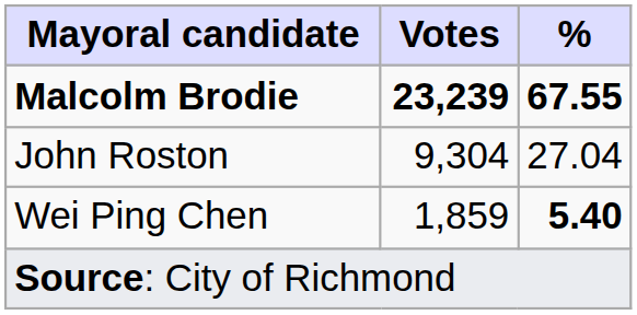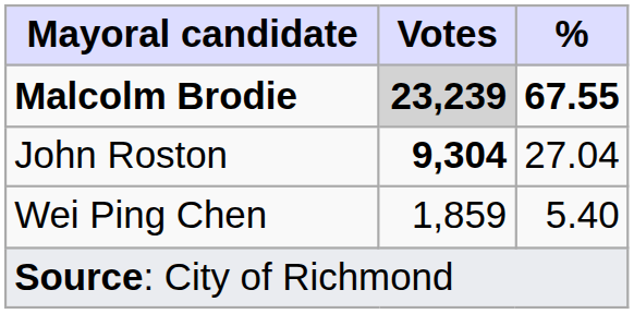Malcolm Brodie | Votes: no background -> lightgrey background
John Roston | Votes: normal -> bold
Wei Ping Chen | %: bold -> normal
